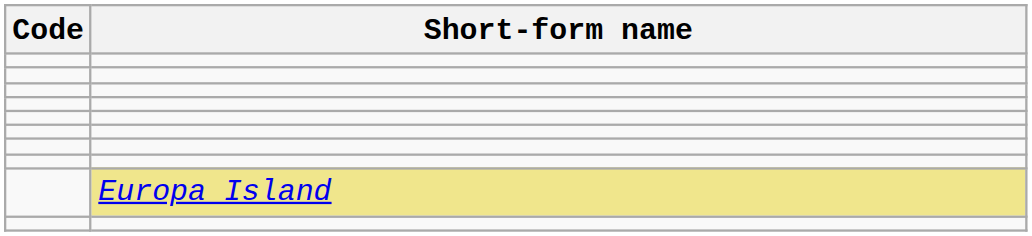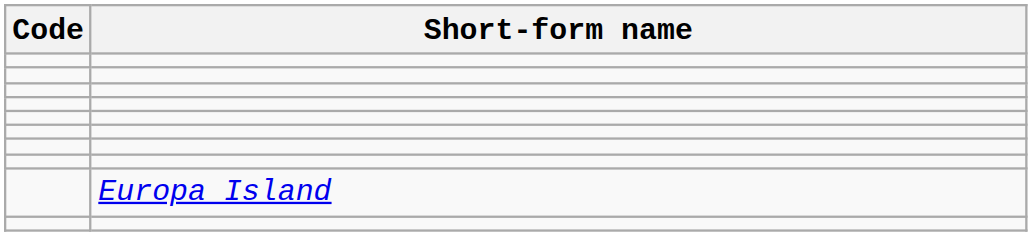row 10 | Short-form name: khaki background -> no background
